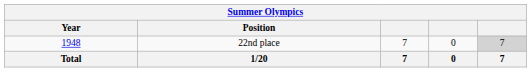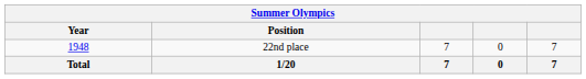22nd place | column 5: lightgrey background -> no background
